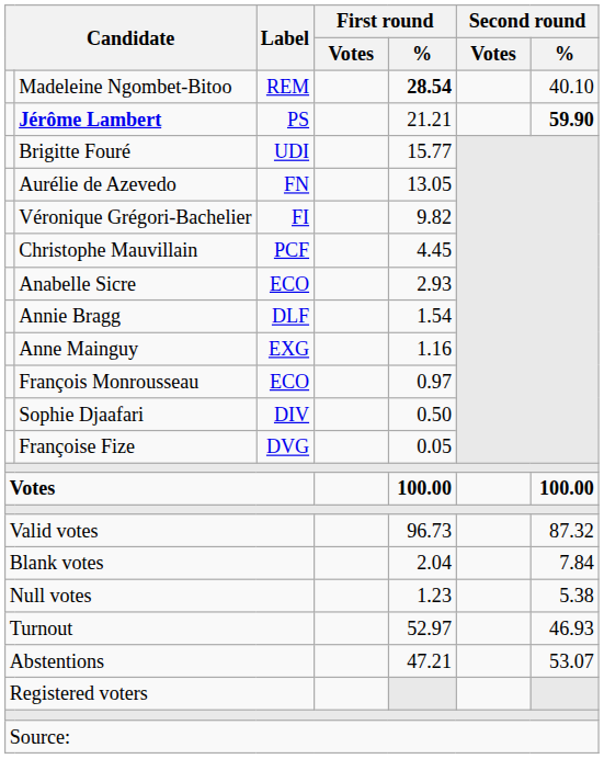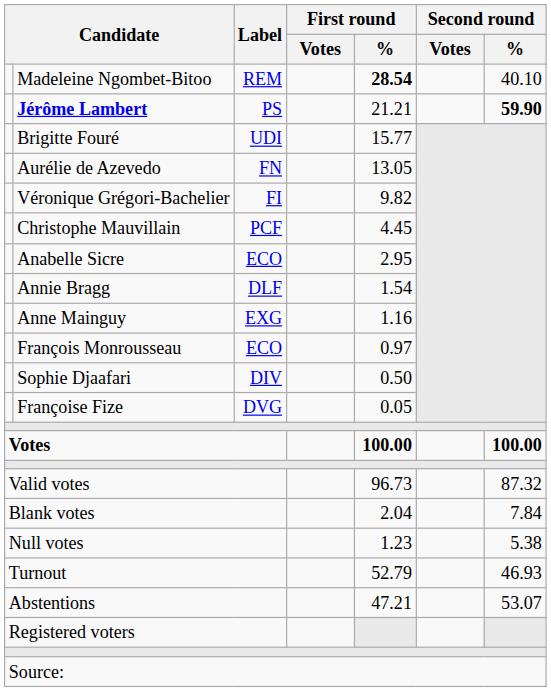Anabelle Sicre | First round / %: 2.93 -> 2.95
Turnout | First round / %: 52.97 -> 52.79
